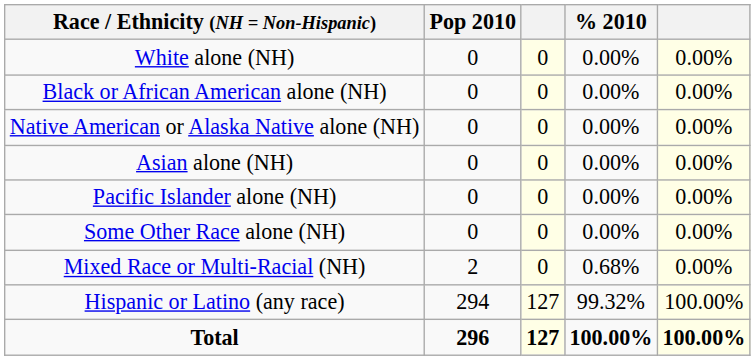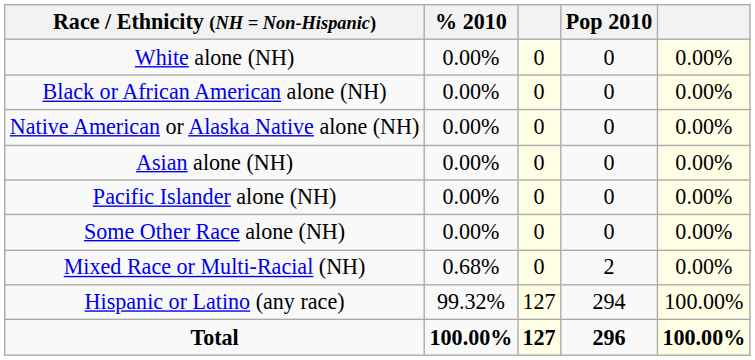columns swapped: Pop 2010 <-> % 2010
